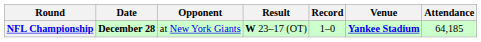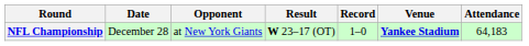NFL Championship | Date: bold -> normal
NFL Championship | Attendance: 64,185 -> 64,183
